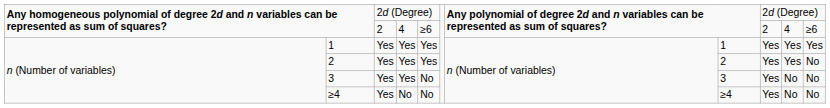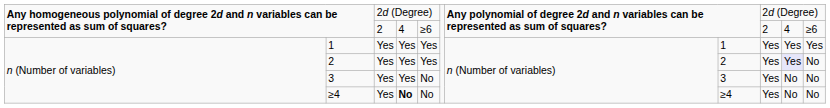row 4 | column 10: no background -> lavender background
row 6 | column 4: normal -> bold
